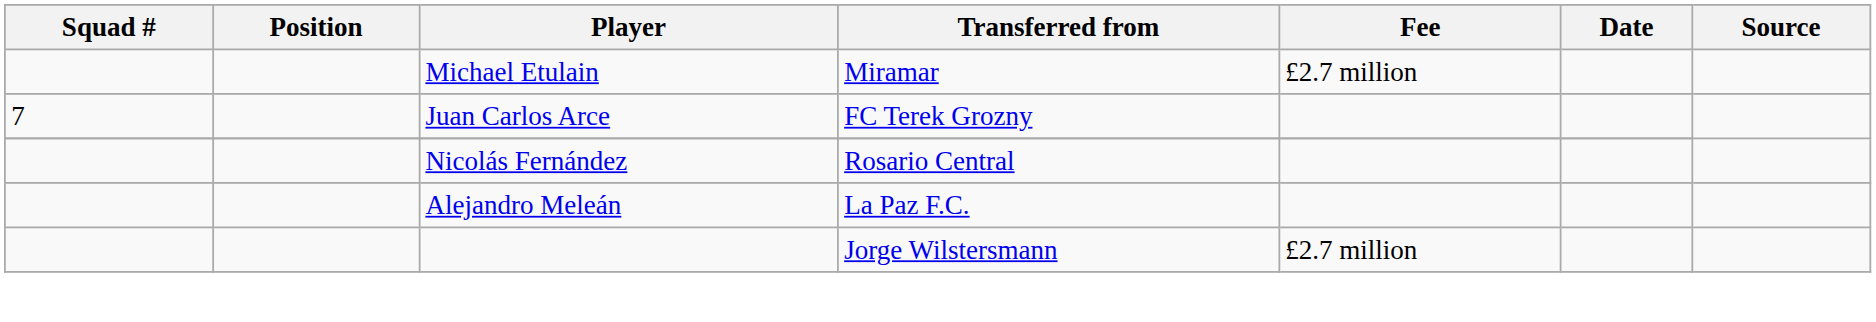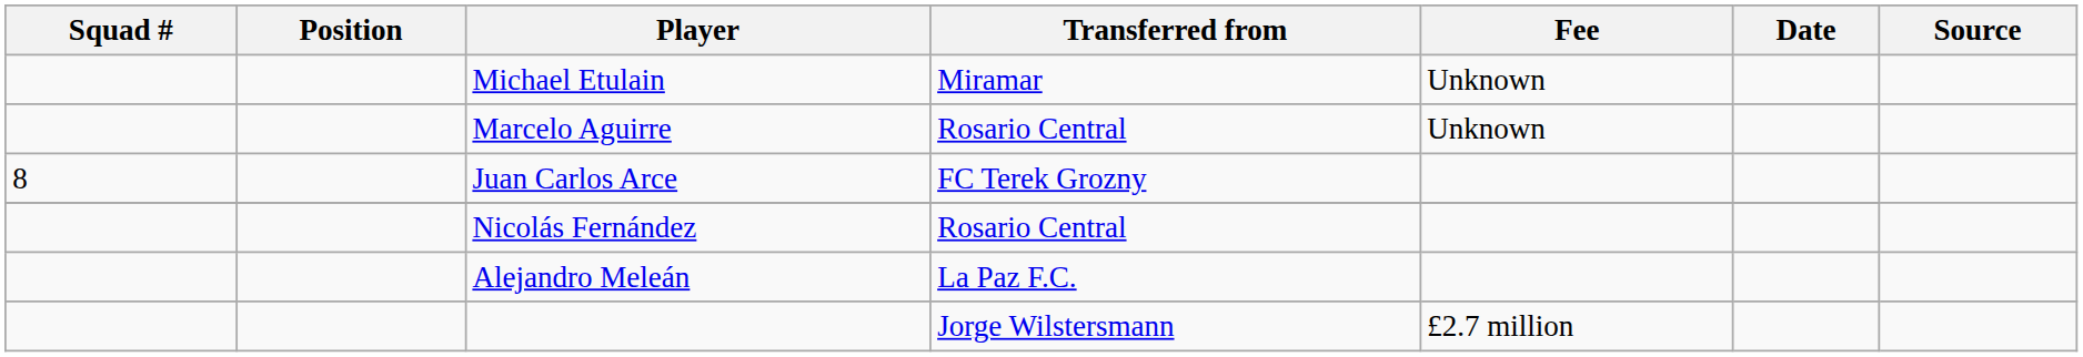Michael Etulain | Fee: £2.7 million -> Unknown
+ row: Marcelo Aguirre | Rosario Central | Unknown
Juan Carlos Arce | Squad #: 7 -> 8
